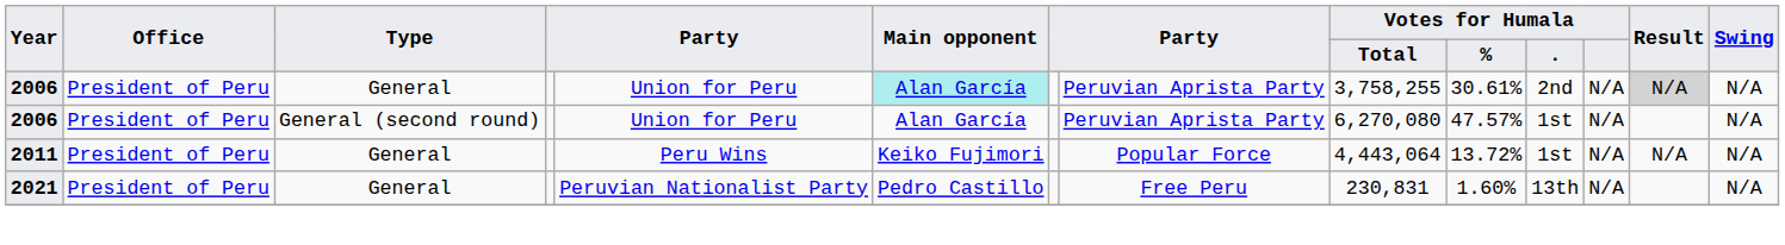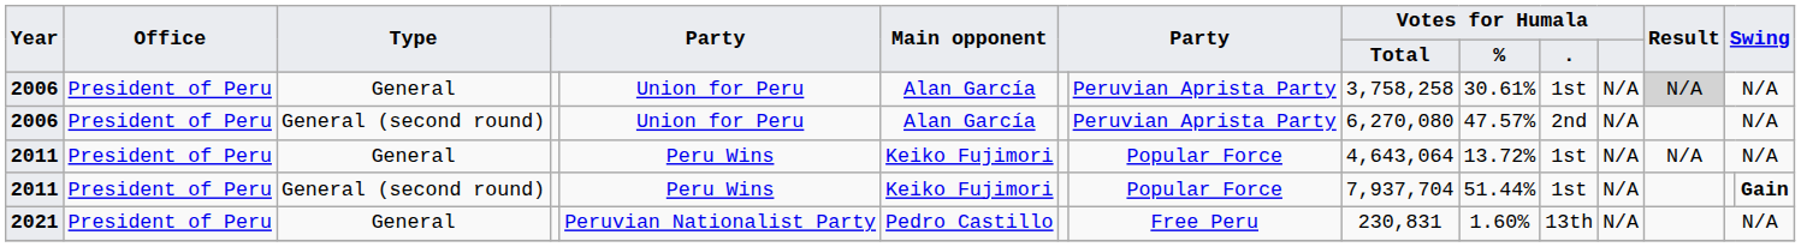2006 / General | Main opponent: paleturquoise background -> no background
2006 / General | Votes for Humala / Total: 3,758,255 -> 3,758,258
2006 / General | Votes for Humala / .: 2nd -> 1st
2006 / General (second round) | Votes for Humala / .: 1st -> 2nd
2011 / General | Votes for Humala / Total: 4,443,064 -> 4,643,064
+ row: 2011 | President of Peru | General (second round) | Peru Wins | Keiko Fujimori | Popular Force | 7,937,704 | 51.44% | 1st | N/A | Gain
